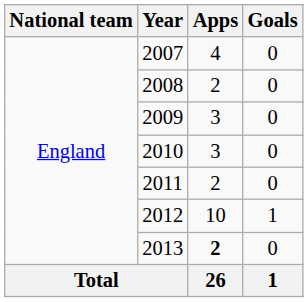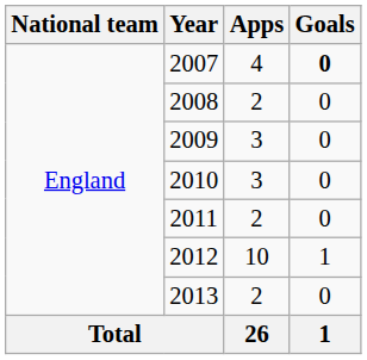2007 | Goals: normal -> bold
2013 | Apps: bold -> normal
